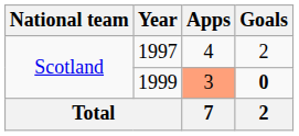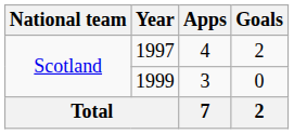1999 | Apps: lightsalmon background -> no background
1999 | Goals: bold -> normal
